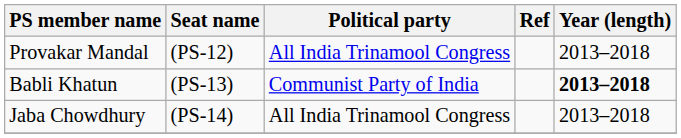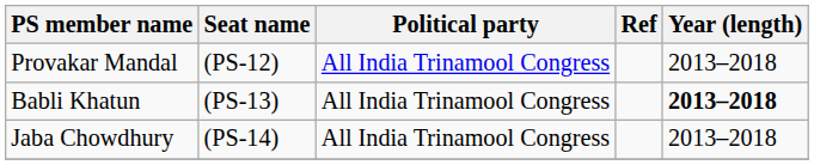Babli Khatun | Political party: Communist Party of India -> All India Trinamool Congress
